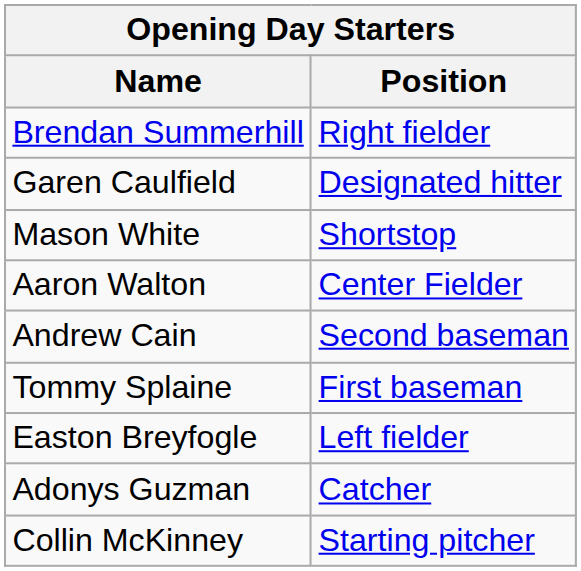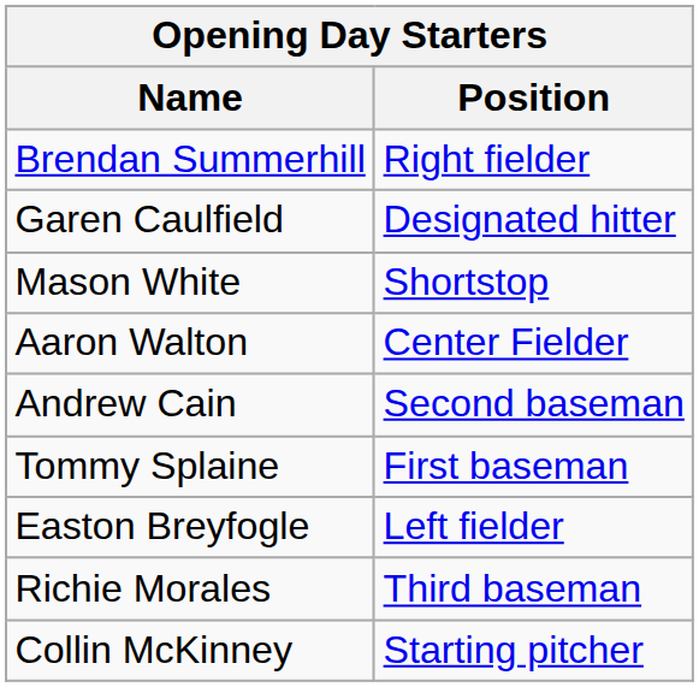- row: Adonys Guzman | Catcher
+ row: Richie Morales | Third baseman
